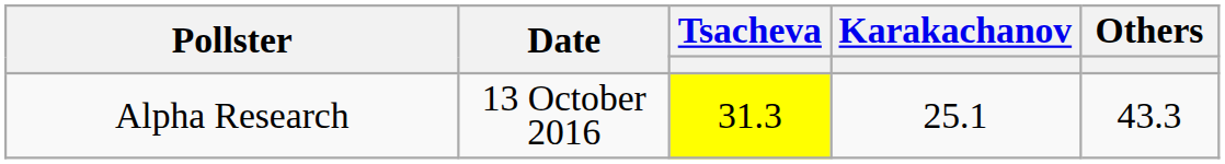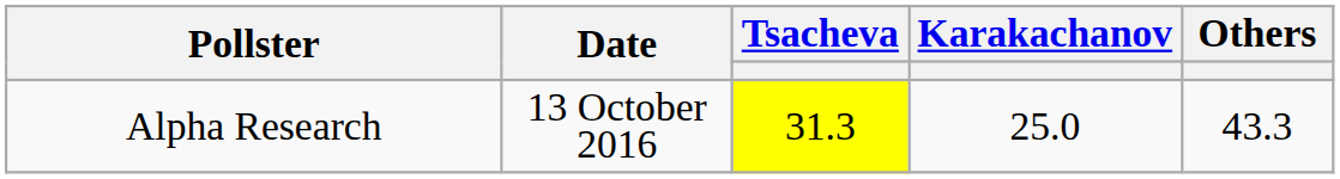Alpha Research | Karakachanov: 25.1 -> 25.0
